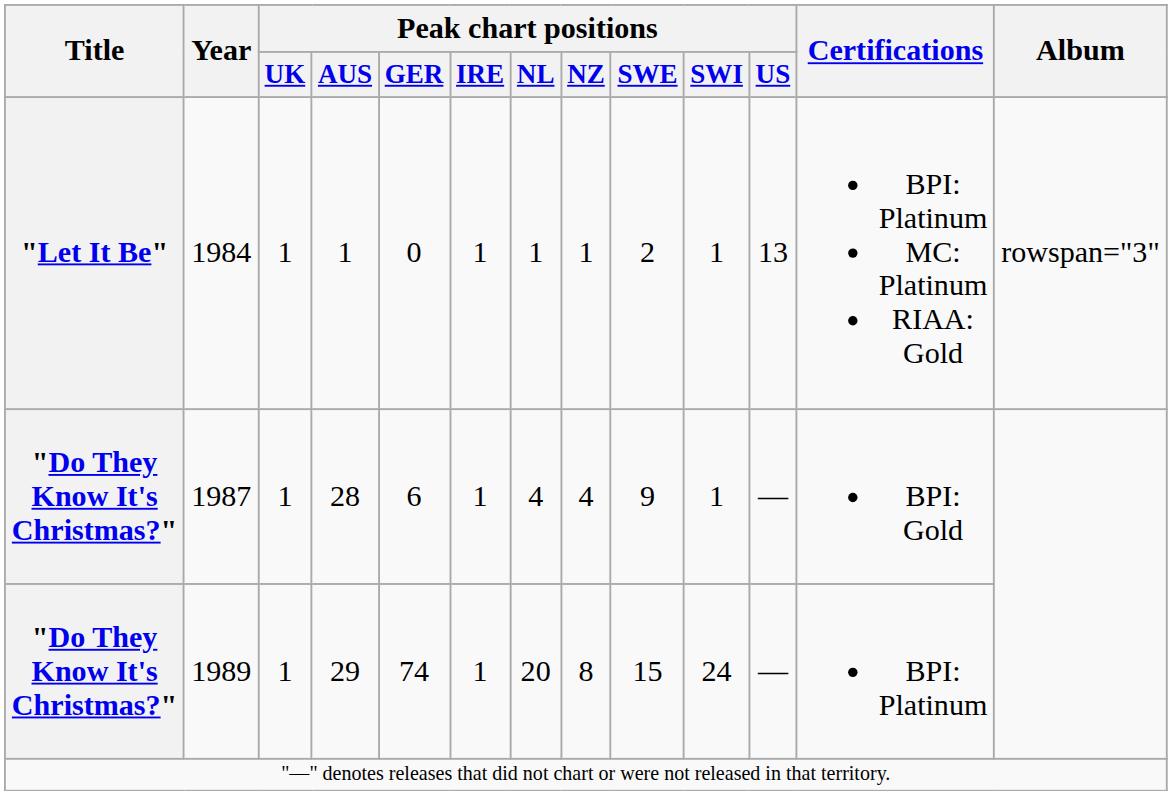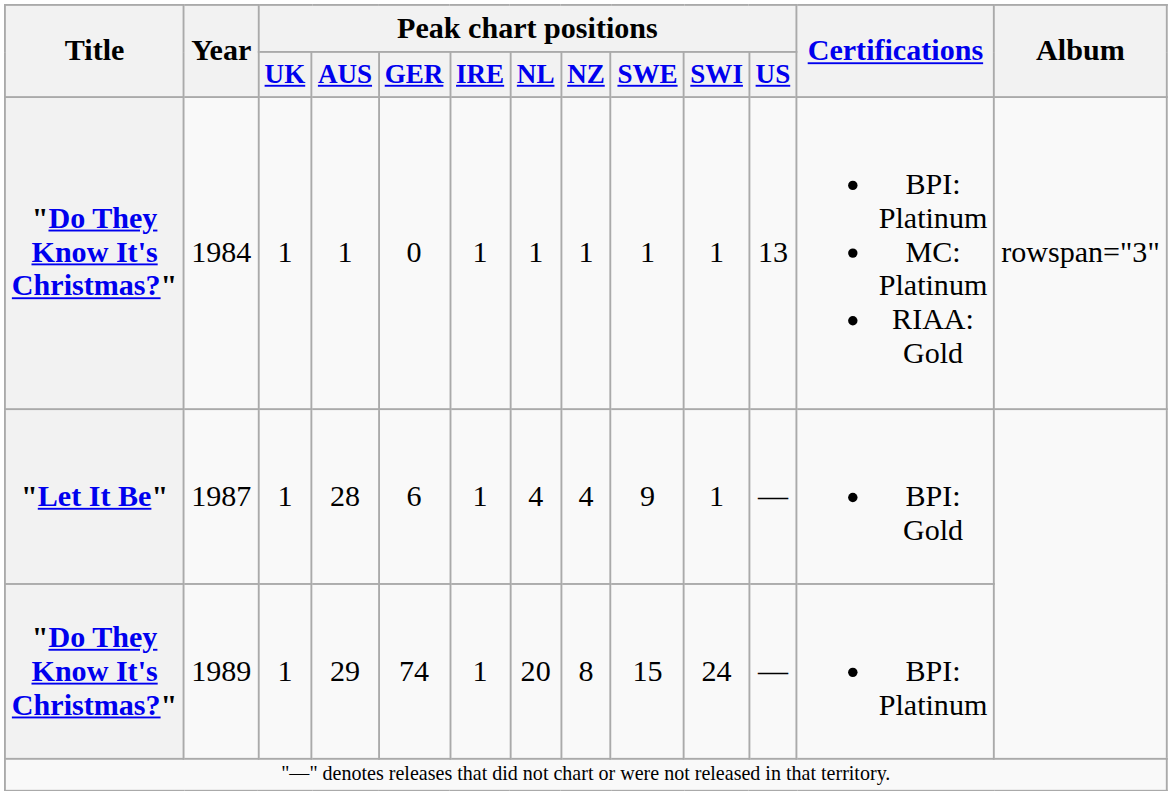1984 | Title: "Let It Be" -> "Do They Know It's Christmas?"
1984 | Peak chart positions / SWE: 2 -> 1
1987 | Title: "Do They Know It's Christmas?" -> "Let It Be"
